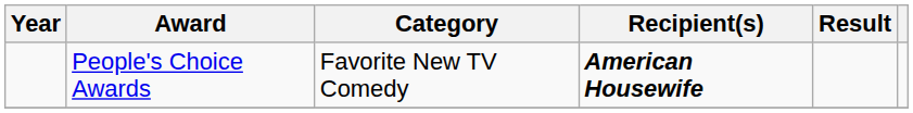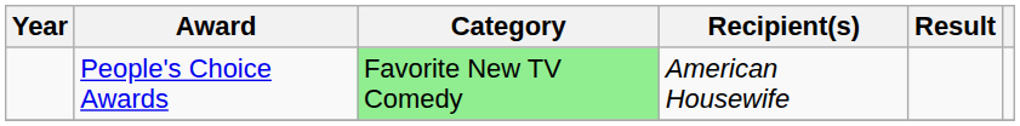People's Choice Awards | Category: no background -> lightgreen background
People's Choice Awards | Recipient(s): bold -> normal
